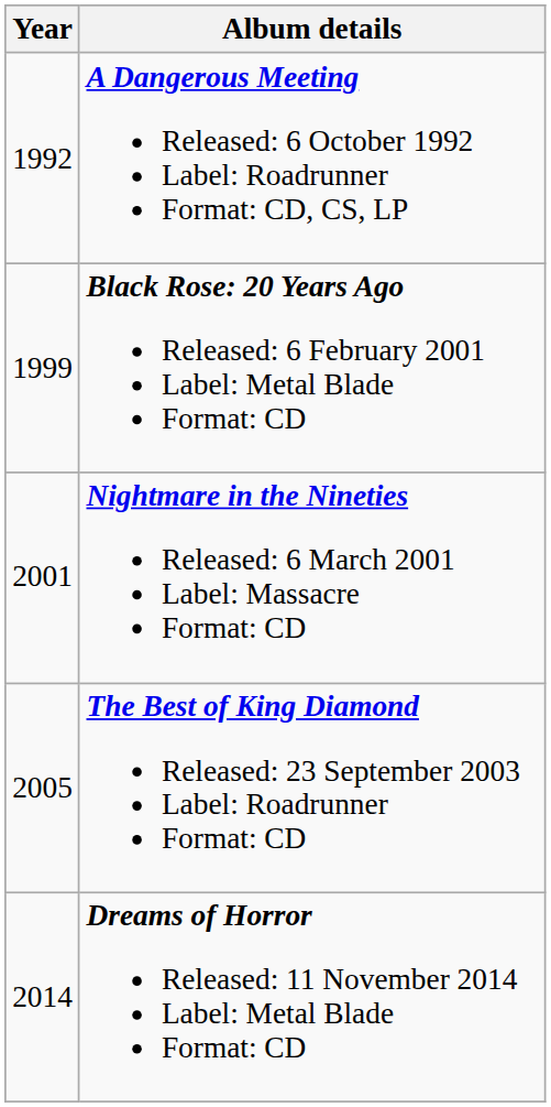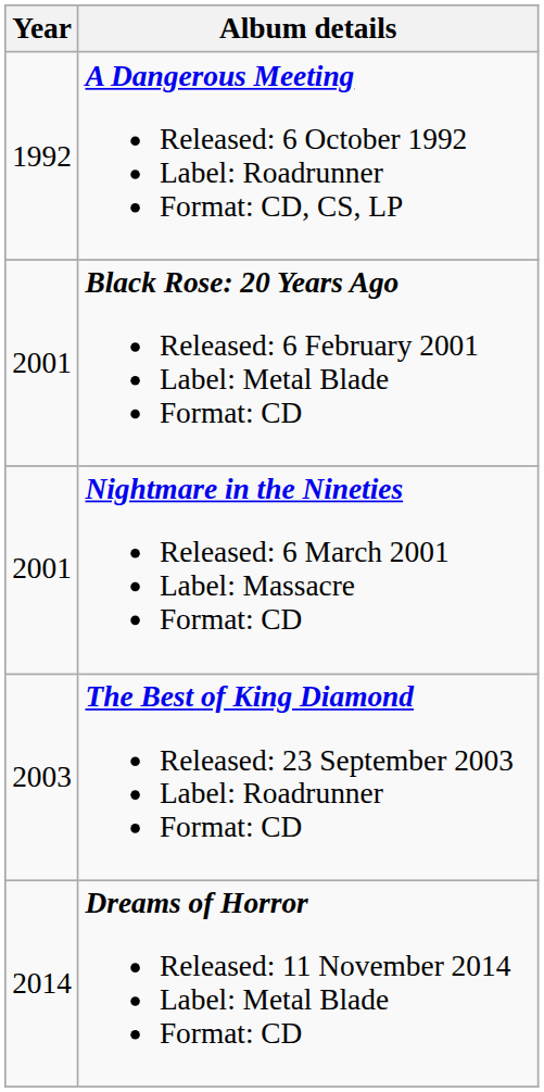row 3 | Year: 1999 -> 2001
row 5 | Year: 2005 -> 2003
